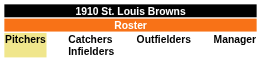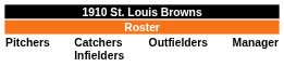Pitchers | column 1: khaki background -> no background
